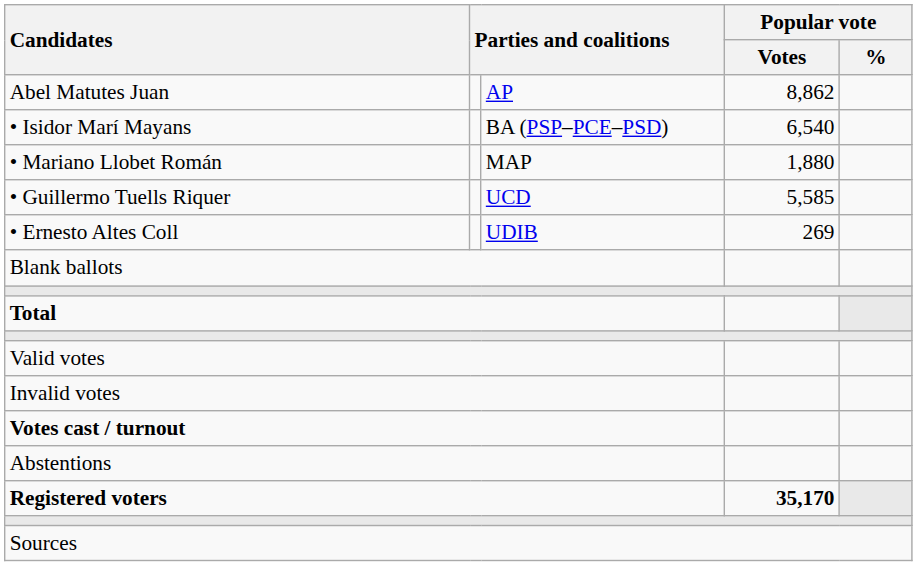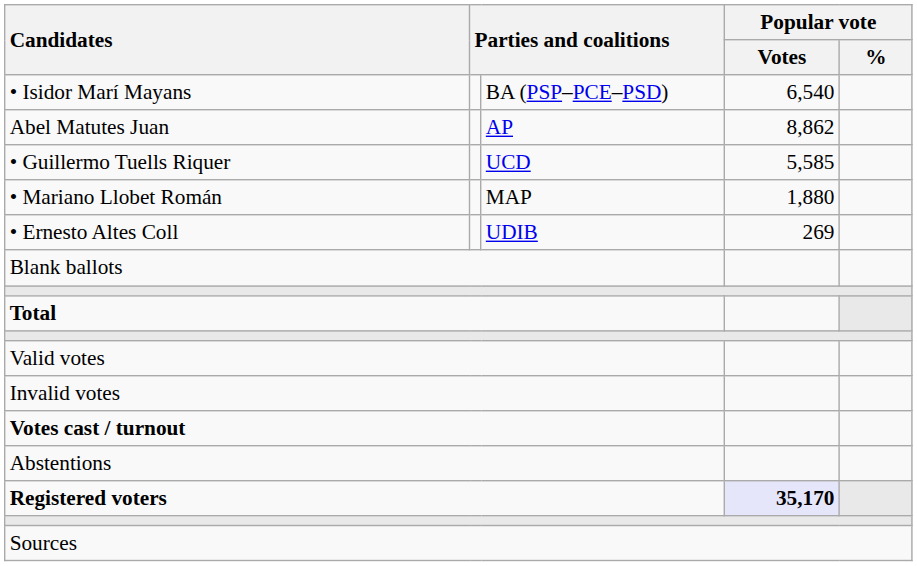rows swapped: Abel Matutes Juan <-> • Isidor Marí Mayans
rows swapped: • Guillermo Tuells Riquer <-> • Mariano Llobet Román
Registered voters | Popular vote / Votes: no background -> lavender background
